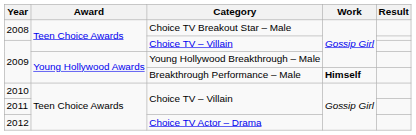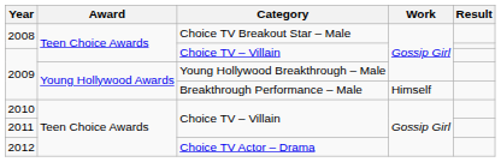2009 / Breakthrough Performance – Male | Work: bold -> normal
